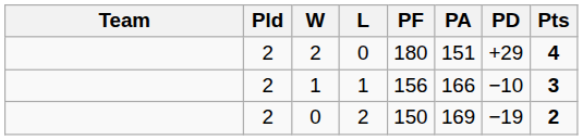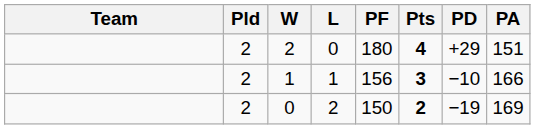columns swapped: PA <-> Pts
